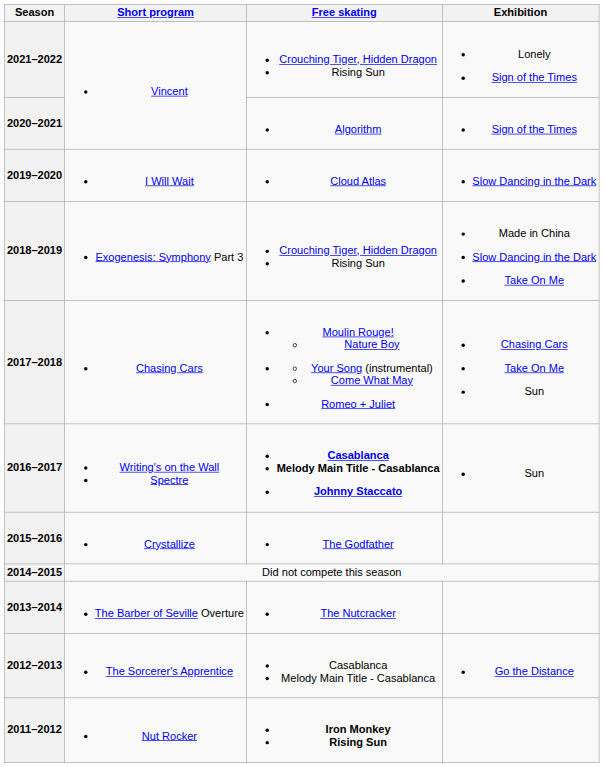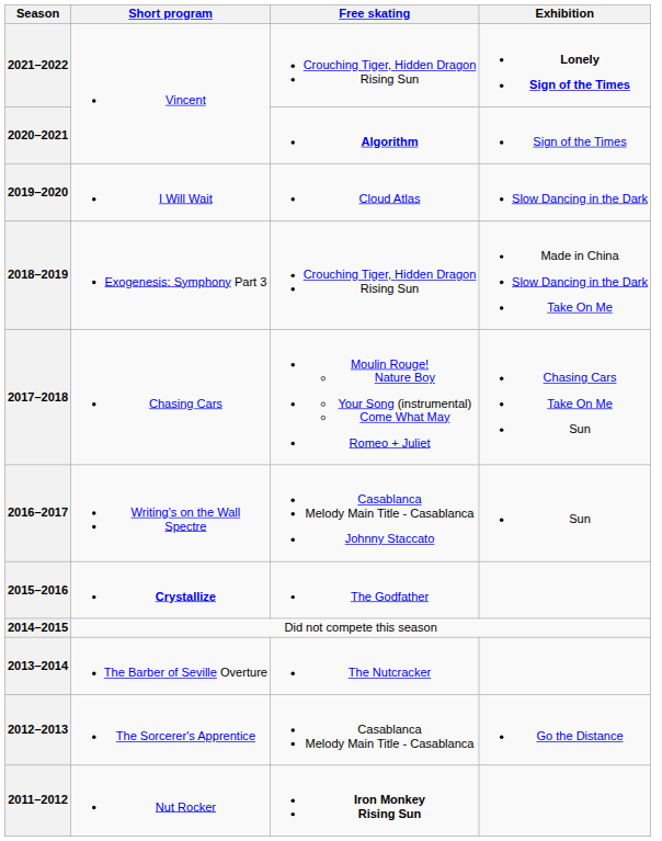2021–2022 | Exhibition: normal -> bold
2020–2021 | Free skating: normal -> bold
2016–2017 | Free skating: bold -> normal
2015–2016 | Short program: normal -> bold
